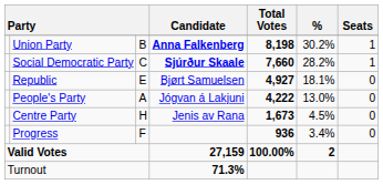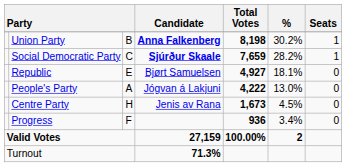Social Democratic Party | Total Votes: 7,660 -> 7,659
